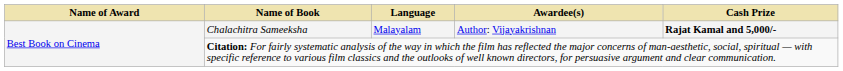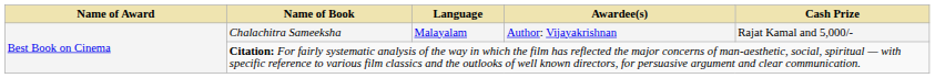Chalachitra Sameeksha | Cash Prize: bold -> normal
